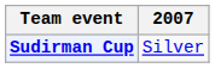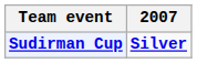Sudirman Cup | 2007: normal -> bold
